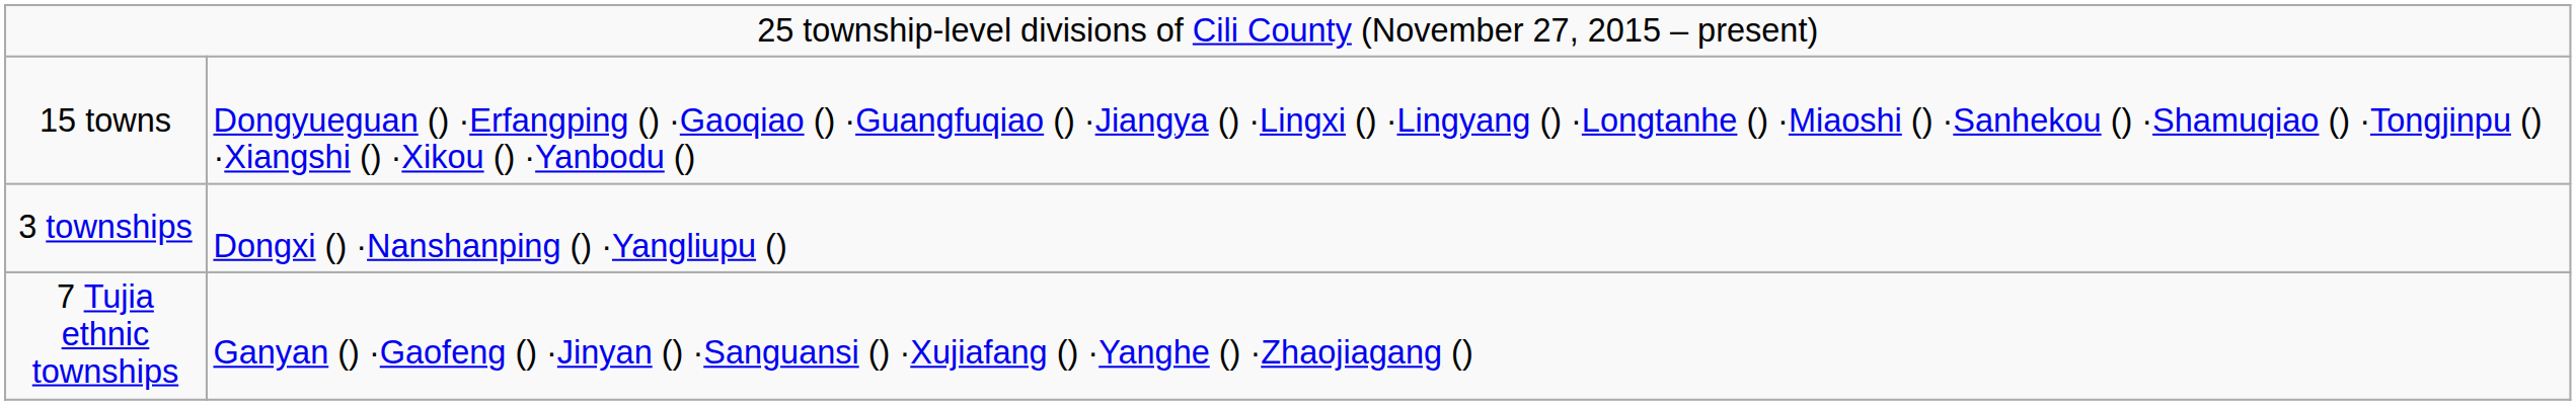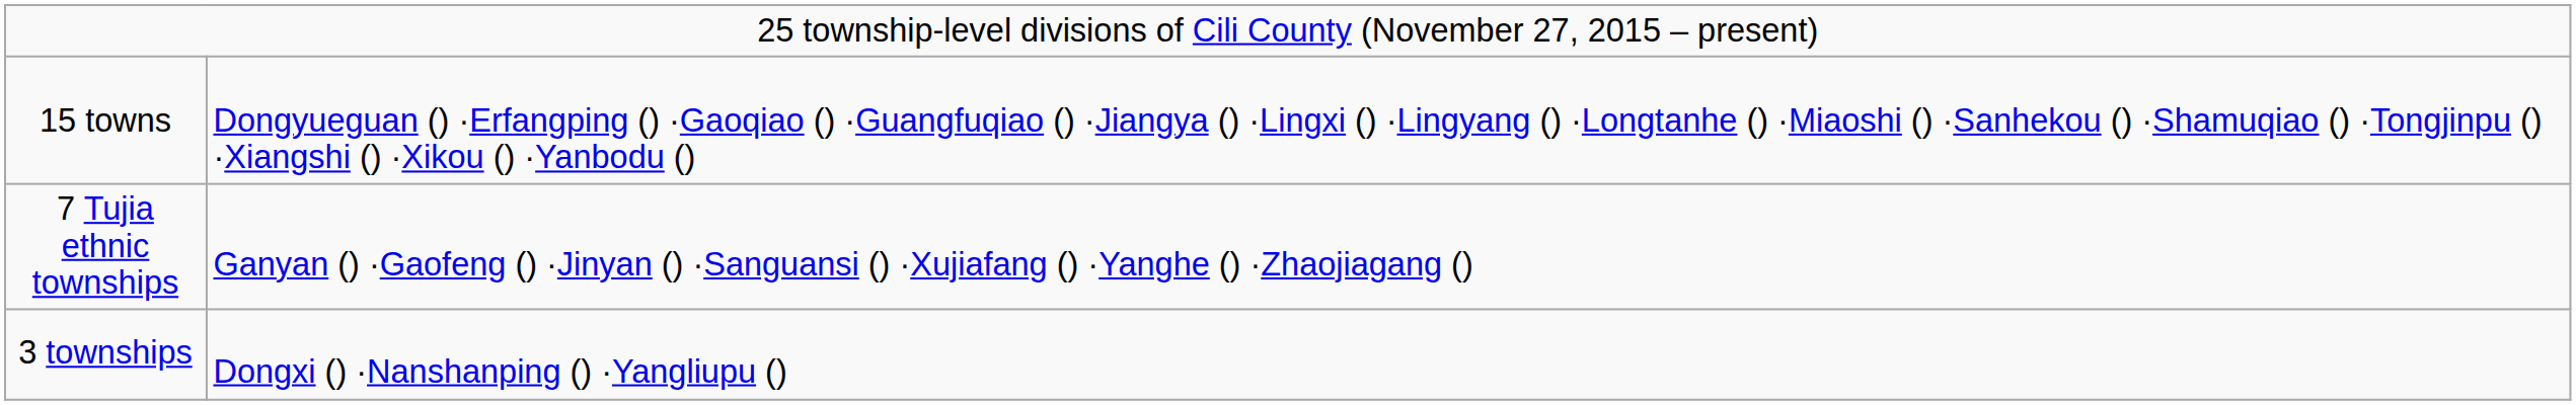rows swapped: 3 townships <-> 7 Tujia ethnic townships
